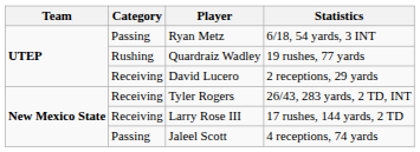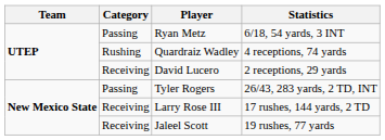Quardraiz Wadley | Statistics: 19 rushes, 77 yards -> 4 receptions, 74 yards
Tyler Rogers | Category: Receiving -> Passing
Jaleel Scott | Category: Passing -> Receiving
Jaleel Scott | Statistics: 4 receptions, 74 yards -> 19 rushes, 77 yards
